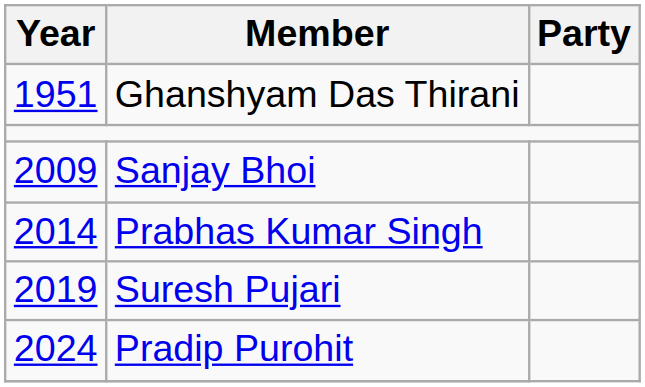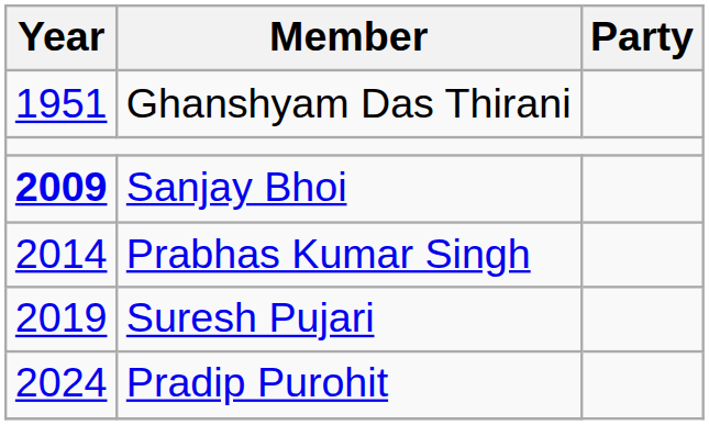Sanjay Bhoi | Year: normal -> bold
